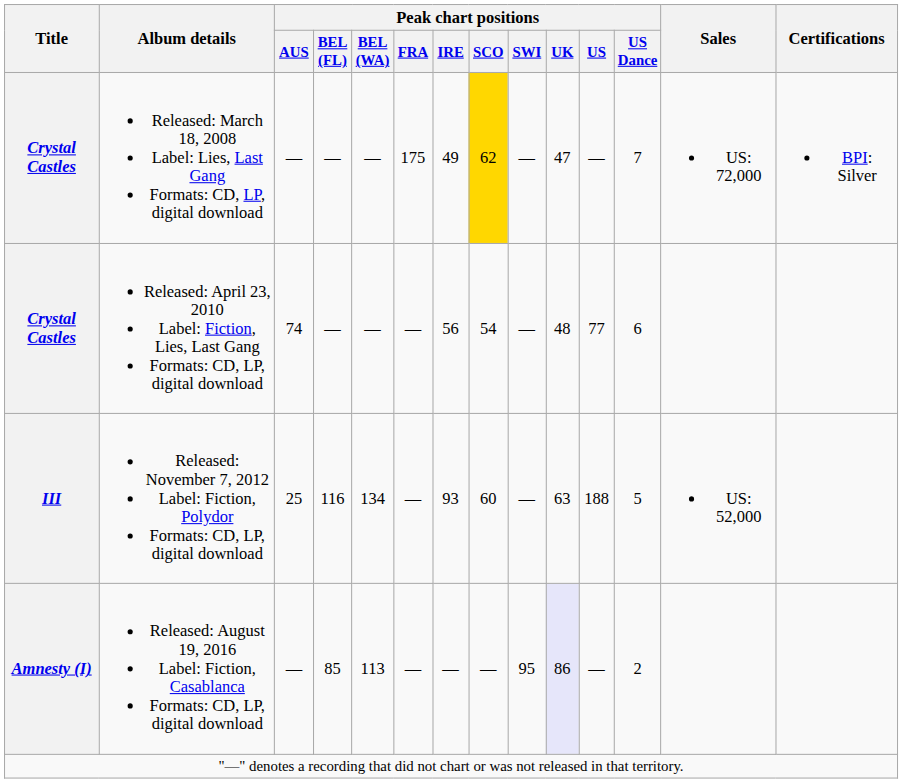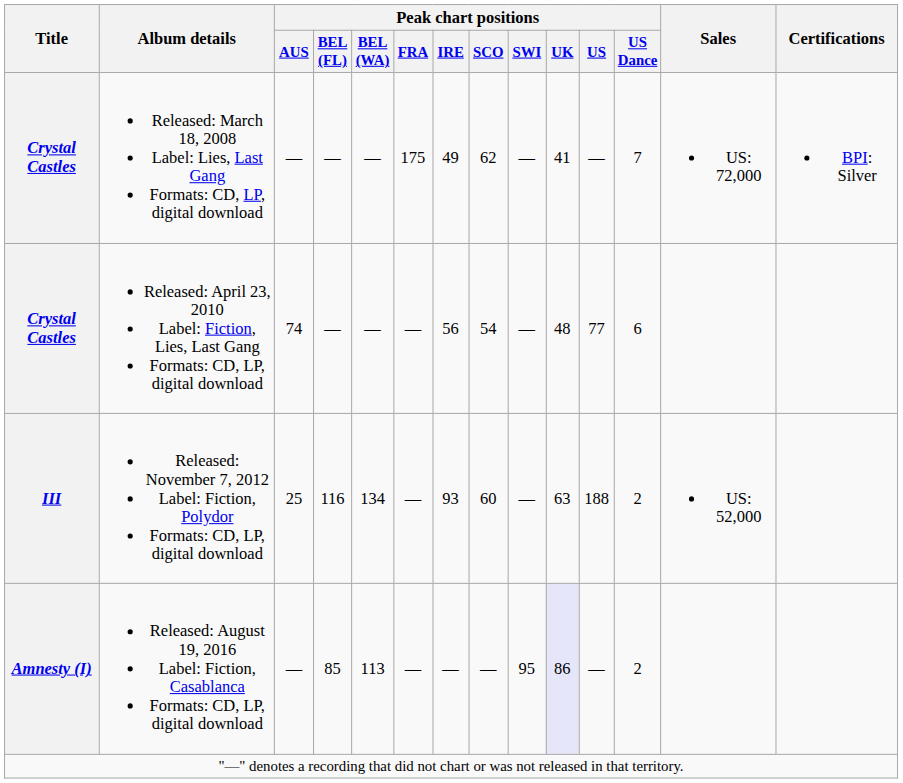row 3 | Peak chart positions / SCO: gold background -> no background
row 3 | Peak chart positions / UK: 47 -> 41
row 5 | Peak chart positions / US Dance: 5 -> 2
